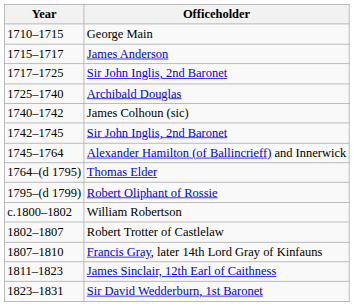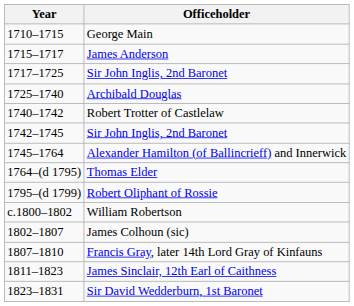row 6 | Officeholder: James Colhoun (sic) -> Robert Trotter of Castlelaw
row 12 | Officeholder: Robert Trotter of Castlelaw -> James Colhoun (sic)
